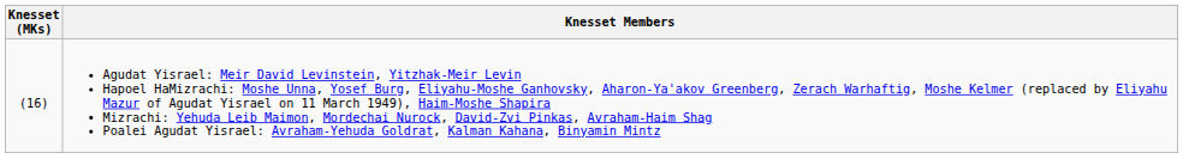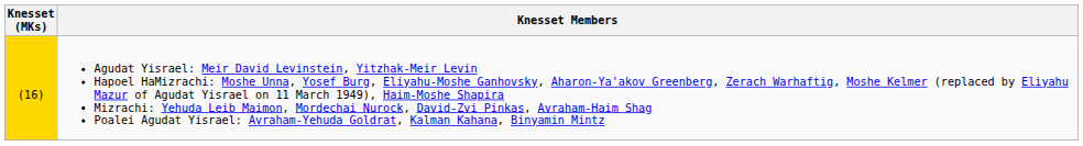row 2 | Knesset (MKs): no background -> gold background
